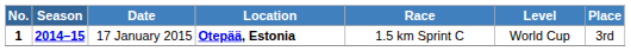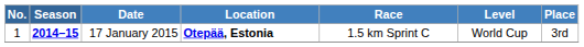17 January 2015 | No.: bold -> normal
